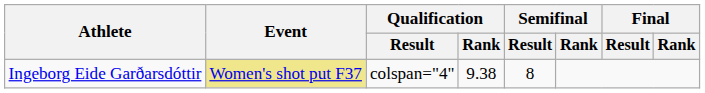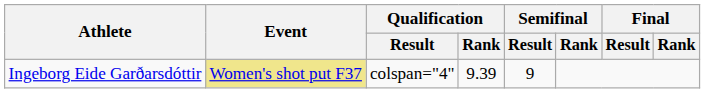Ingeborg Eide Garðarsdóttir | Qualification / Rank: 9.38 -> 9.39
Ingeborg Eide Garðarsdóttir | Semifinal / Result: 8 -> 9
